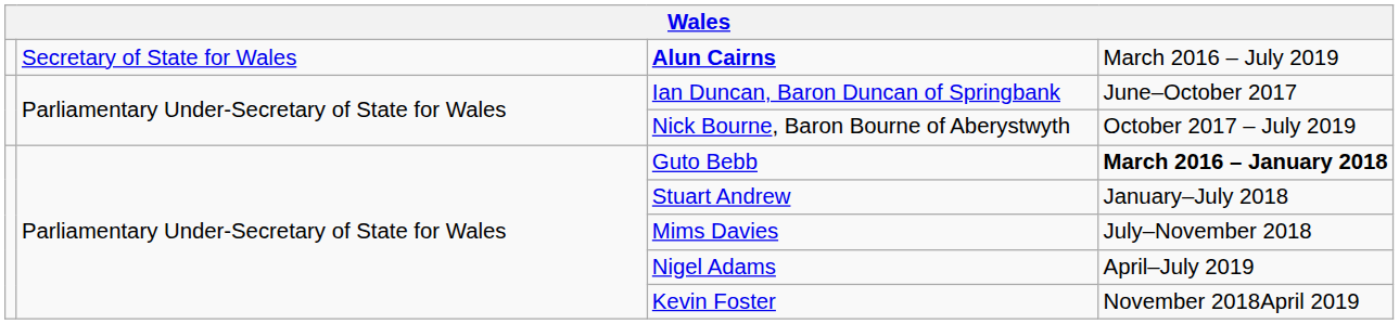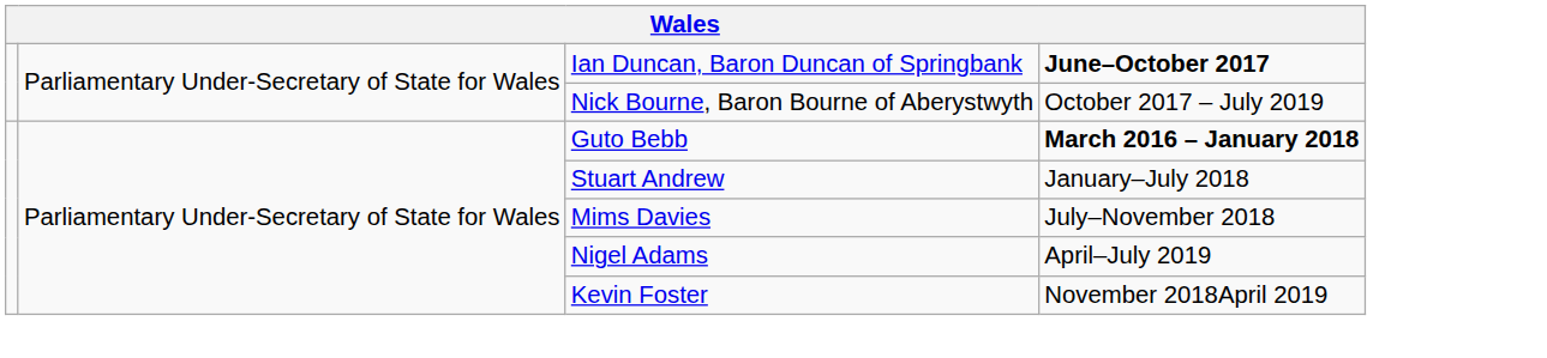- row: Secretary of State for Wales | Alun Cairns | March 2016 – July 2019
Ian Duncan, Baron Duncan of Springbank | column 4: normal -> bold
